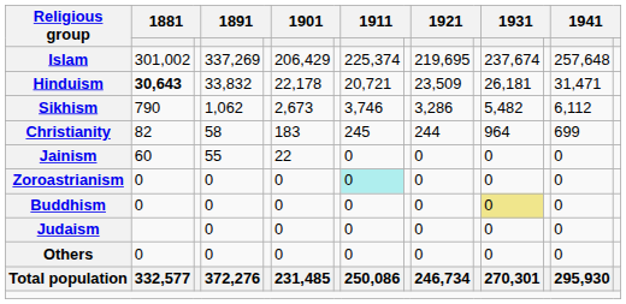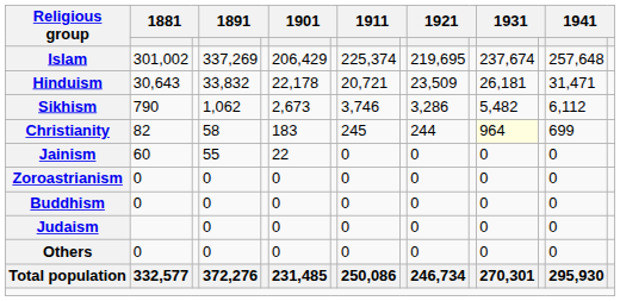Hinduism | column 2: bold -> normal
Christianity | column 12: no background -> lightyellow background
Zoroastrianism | column 8: paleturquoise background -> no background
Buddhism | column 12: khaki background -> no background
